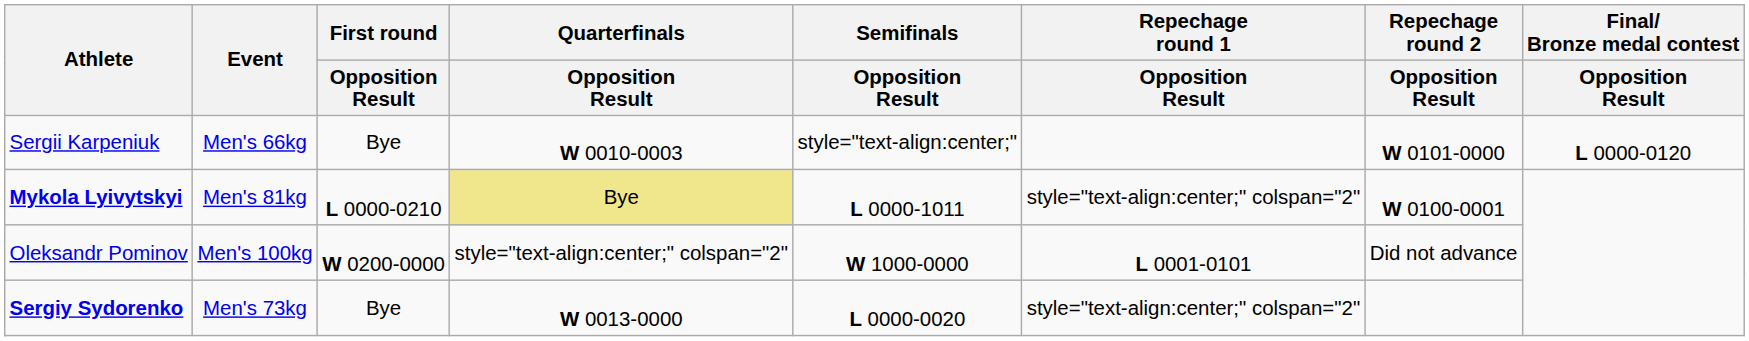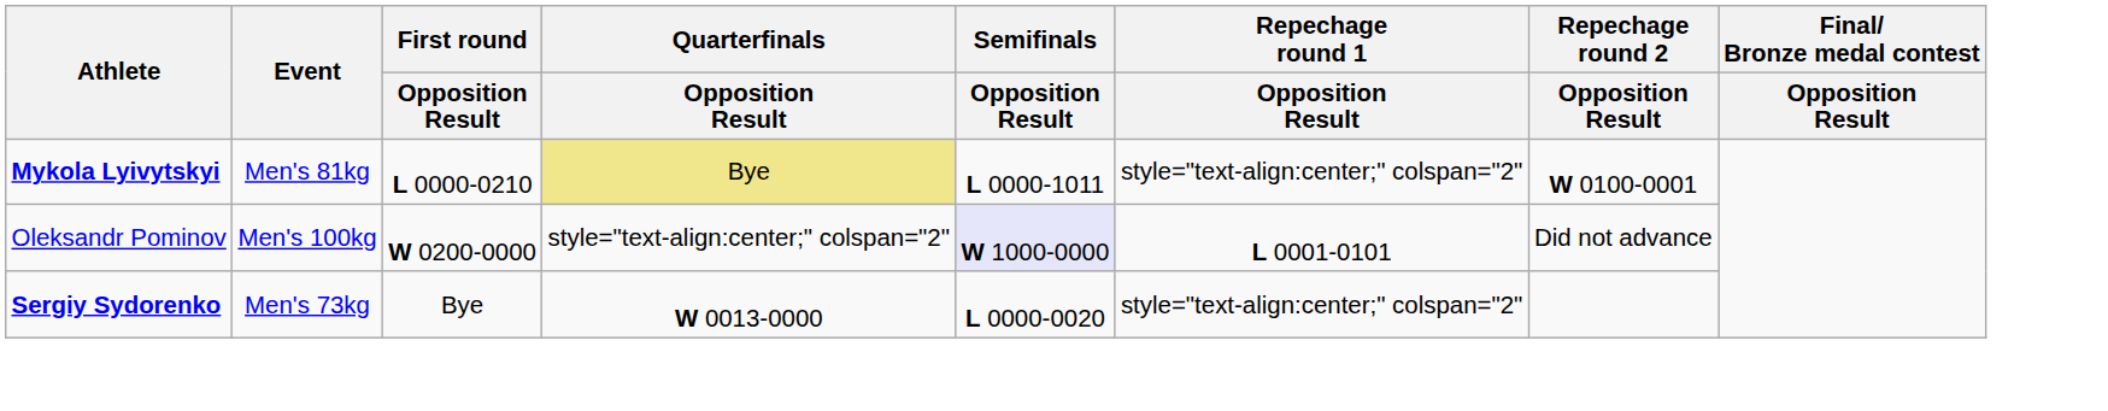- row: Sergii Karpeniuk | Men's 66kg | Bye | W 0010-0003 | style="text-align:center;" | W 0101-0000 | L 0000-0120
Oleksandr Pominov | Semifinals / Opposition Result: no background -> lavender background
